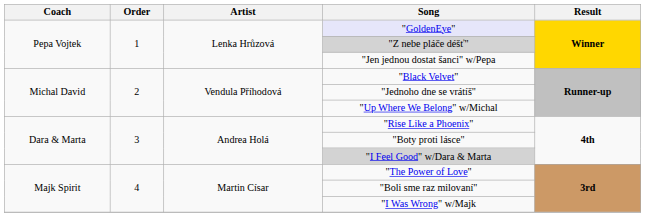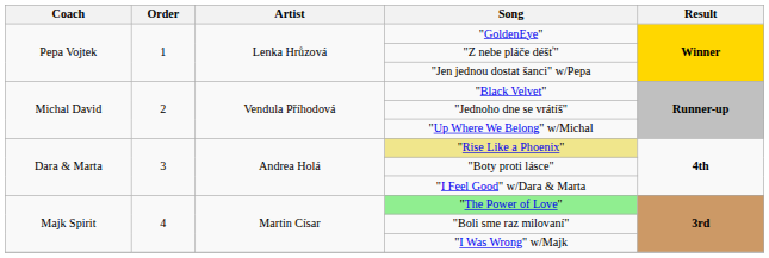"GoldenEye" | Song: lavender background -> no background
"Z nebe pláče déšť" | Song: lightgrey background -> no background
"Rise Like a Phoenix" | Song: no background -> khaki background
"I Feel Good" w/Dara & Marta | Song: lightgrey background -> no background
"The Power of Love" | Song: no background -> lightgreen background
